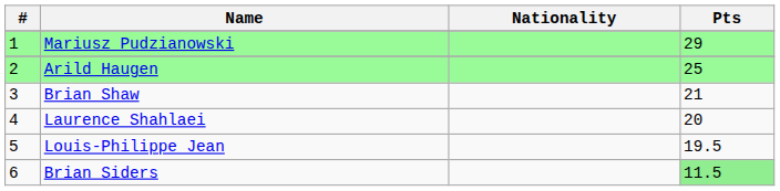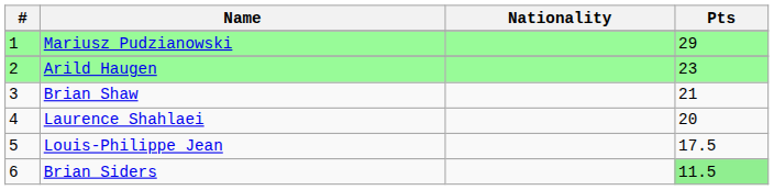Arild Haugen | Pts: 25 -> 23
Louis-Philippe Jean | Pts: 19.5 -> 17.5
